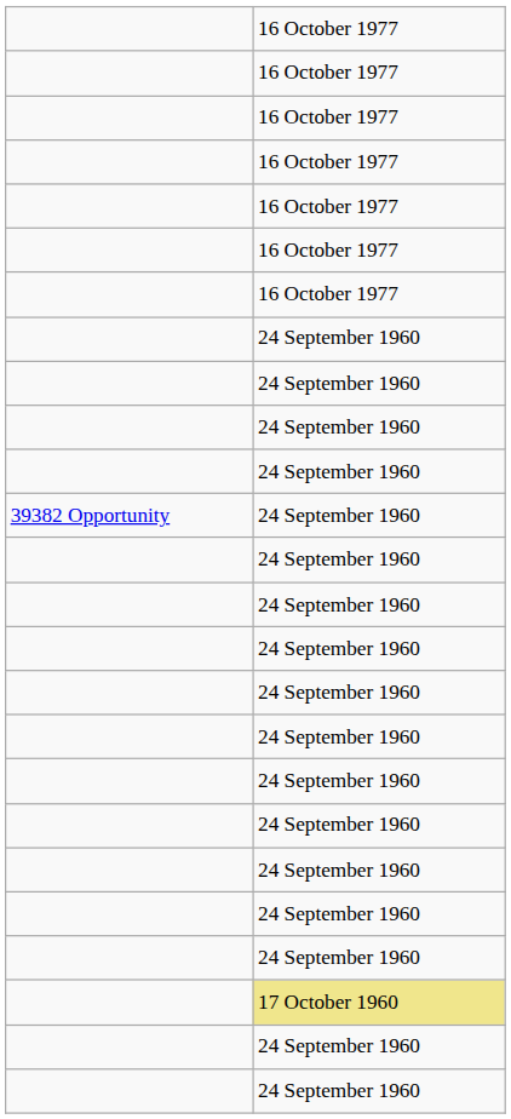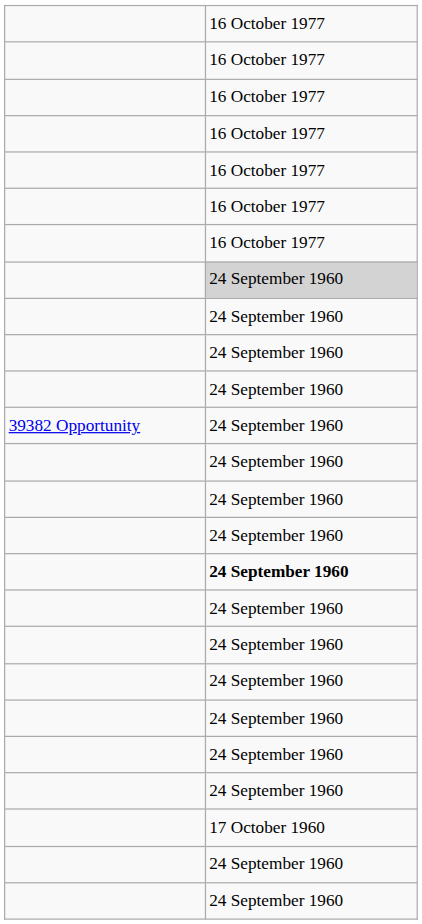row 8 | column 2: no background -> lightgrey background
row 16 | column 2: normal -> bold
row 23 | column 2: khaki background -> no background
